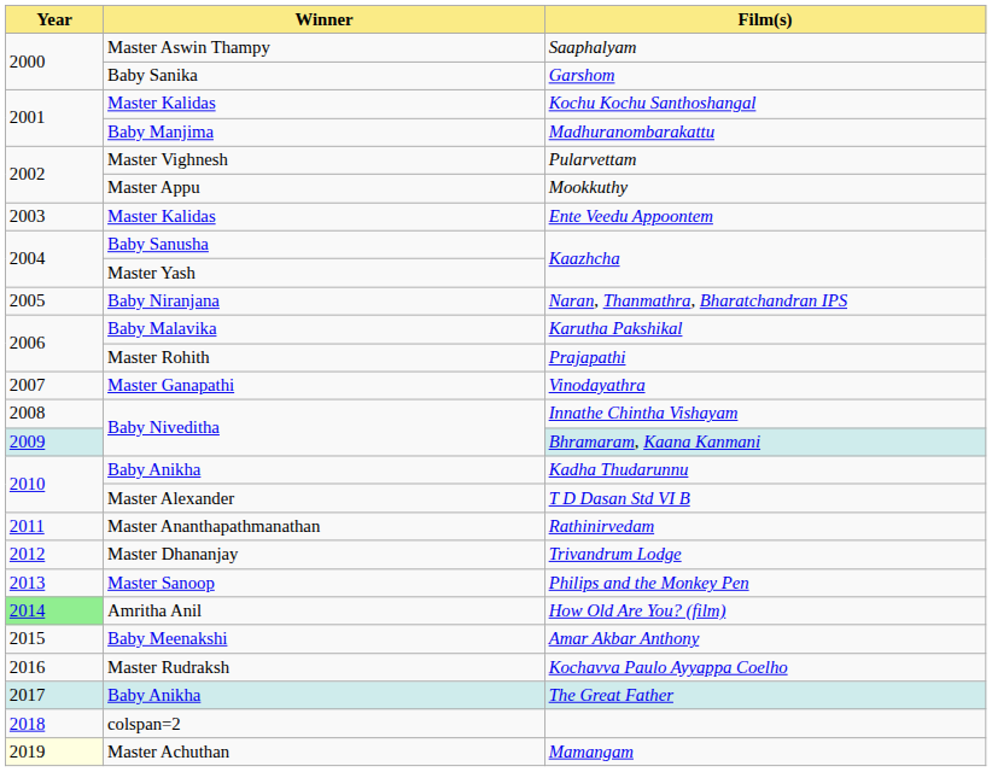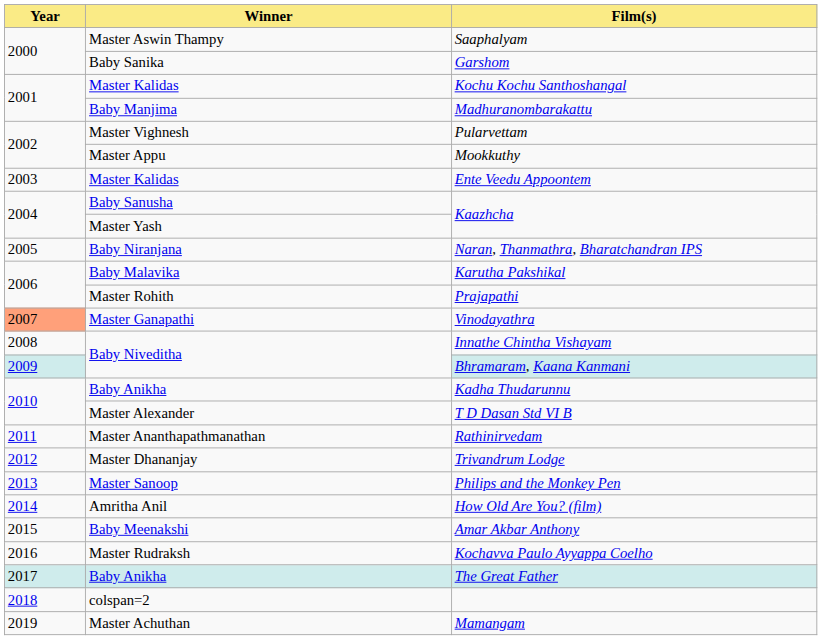Vinodayathra | Year: no background -> lightsalmon background
How Old Are You? (film) | Year: lightgreen background -> no background
Mamangam | Year: lightyellow background -> no background
